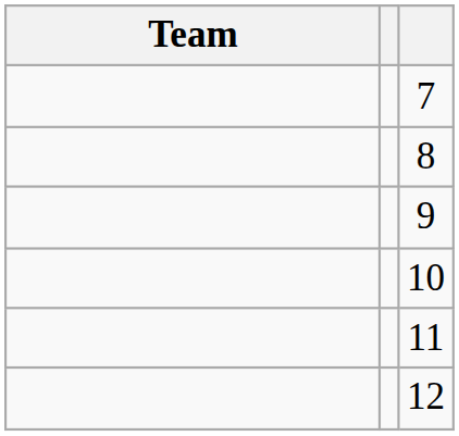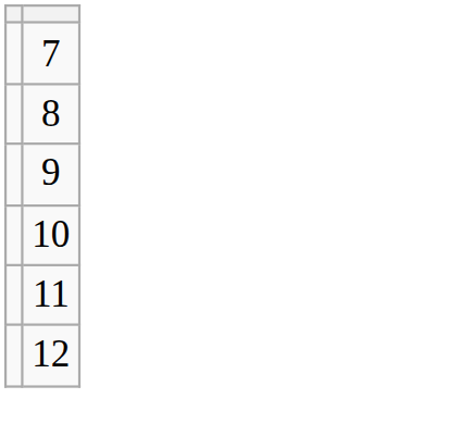- column: Team
